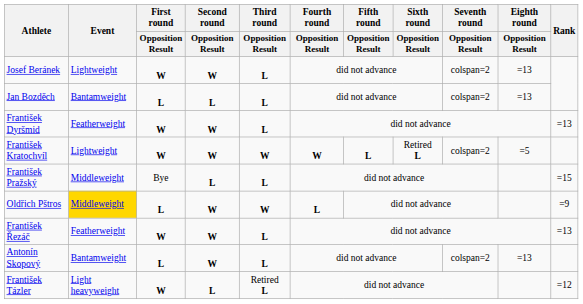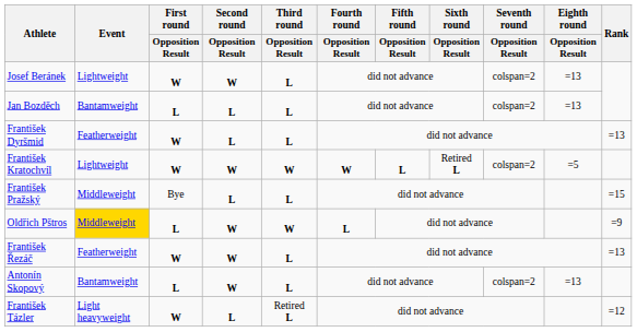František Dyršmid | Second round / Opposition Result: W -> L
